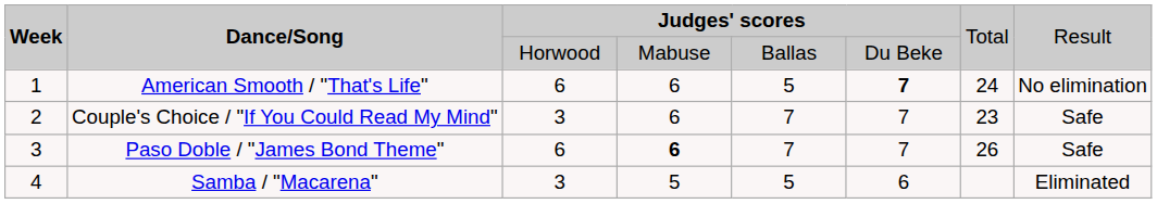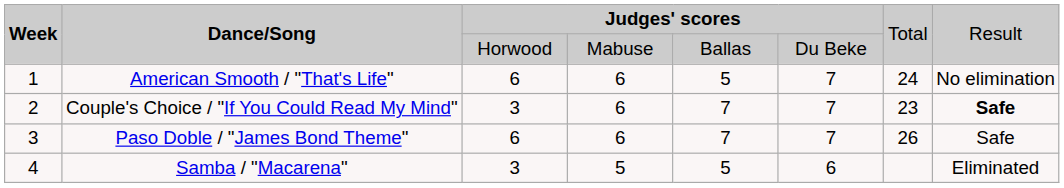American Smooth / "That's Life" | column 6: bold -> normal
Couple's Choice / "If You Could Read My Mind" | column 8: normal -> bold
Paso Doble / "James Bond Theme" | column 4: bold -> normal
